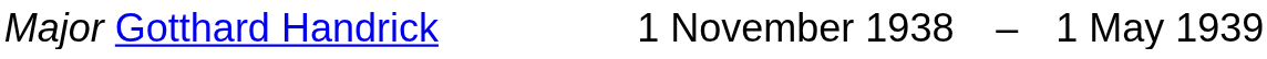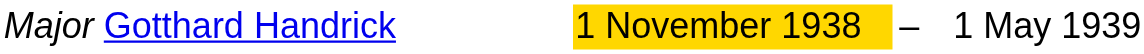Major Gotthard Handrick | column 2: no background -> gold background
